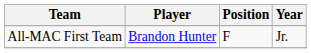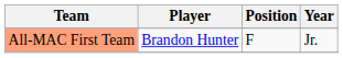row 2 | Team: no background -> lightsalmon background
